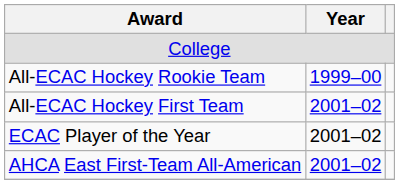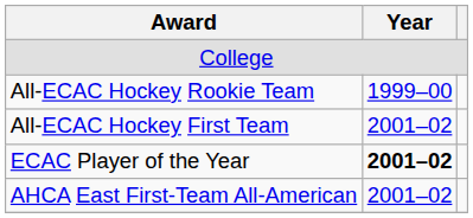ECAC Player of the Year | Year: normal -> bold
